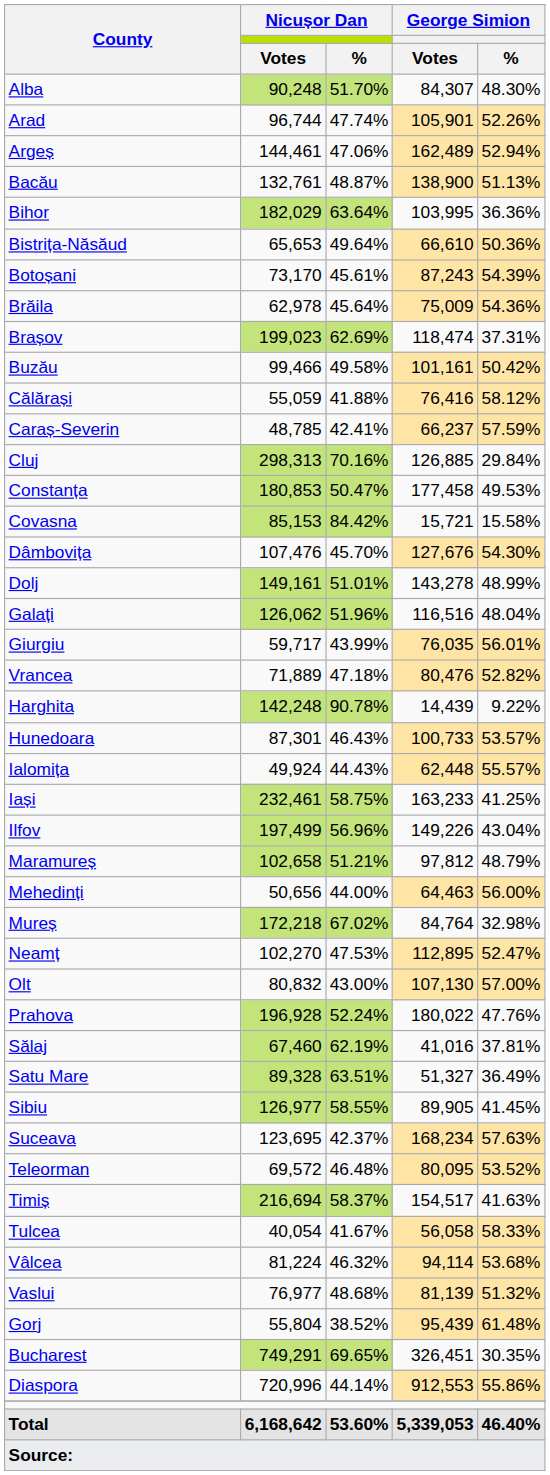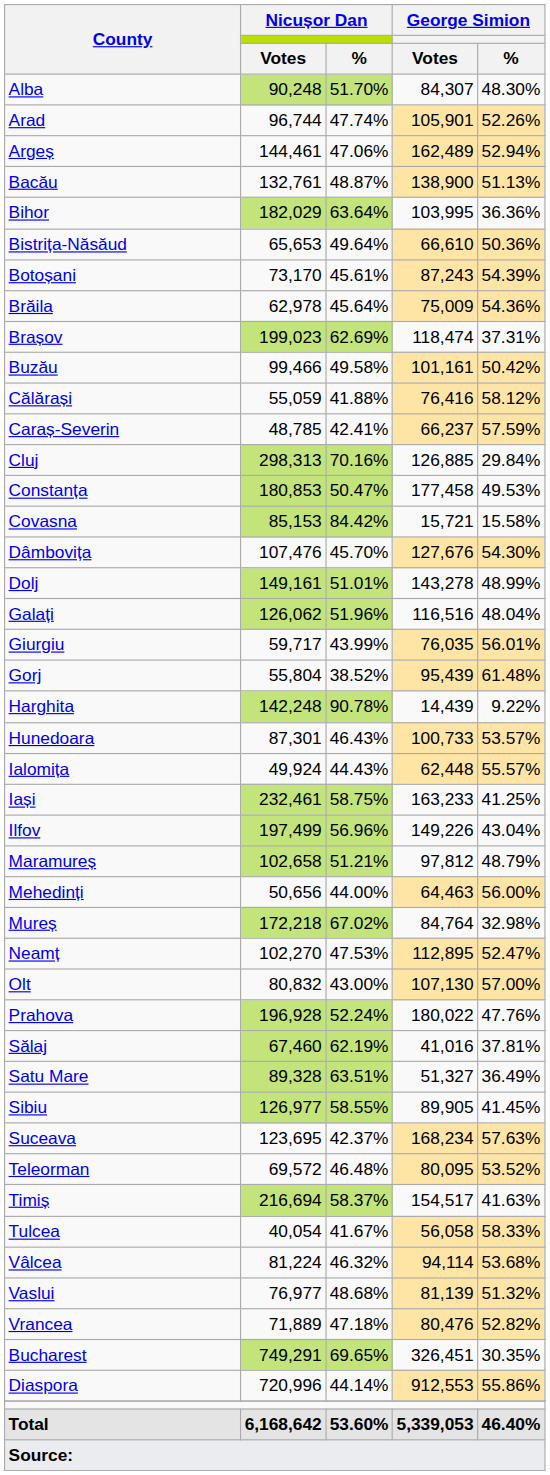rows swapped: Gorj <-> Vrancea
